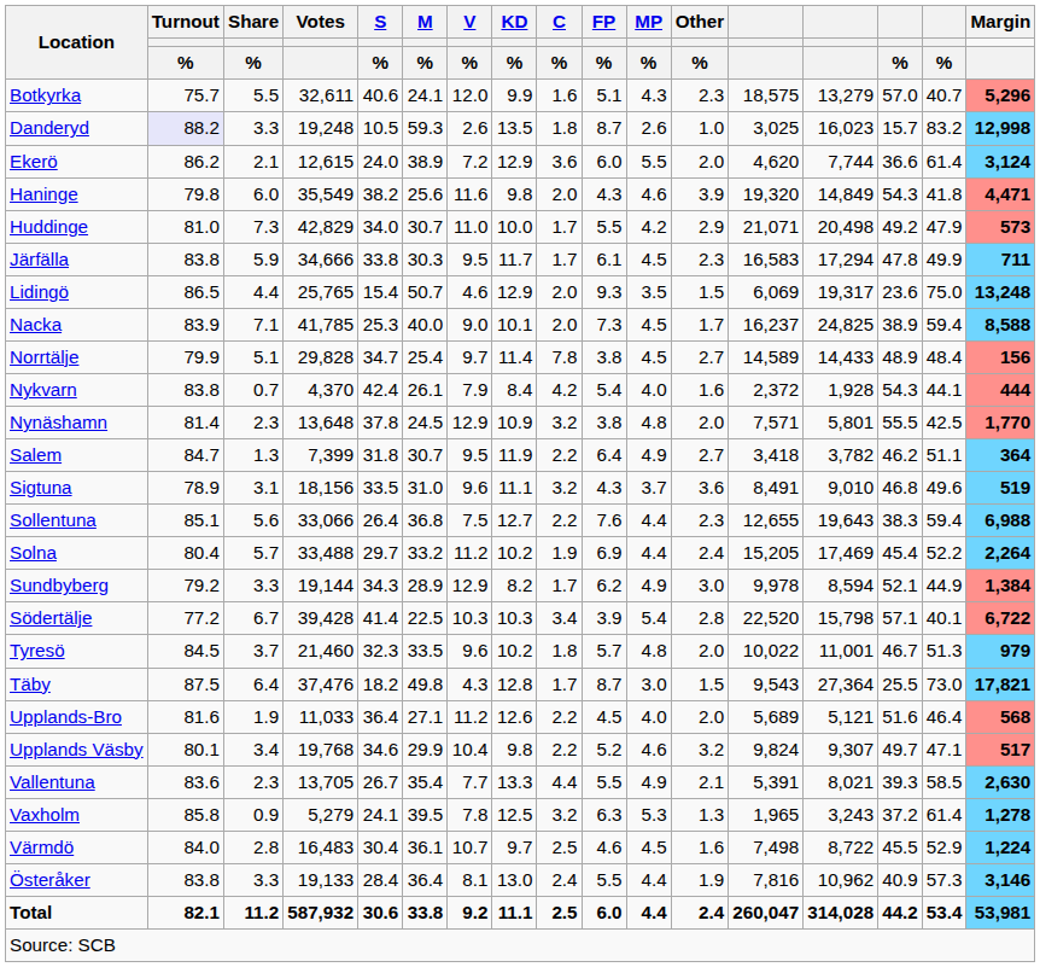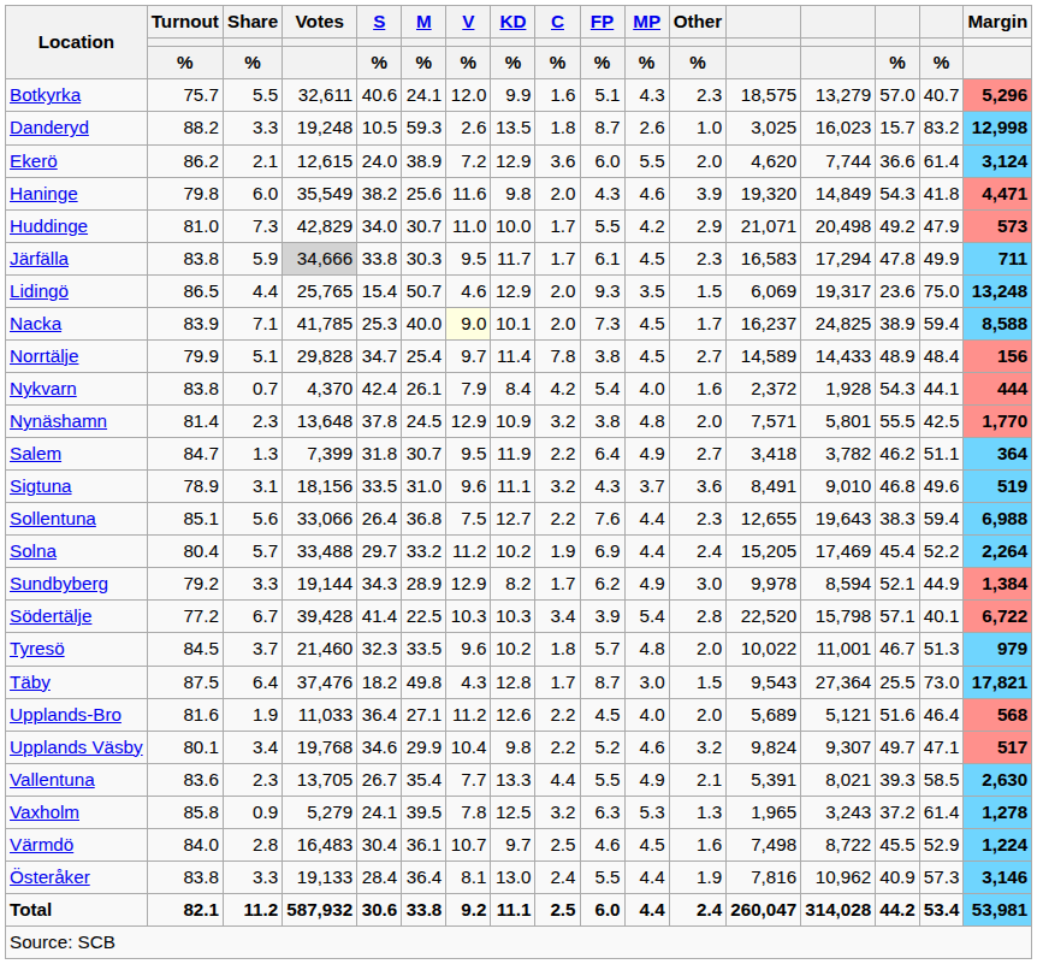Danderyd | Turnout / %: lavender background -> no background
Järfälla | Votes: no background -> lightgrey background
Nacka | V / %: no background -> lightyellow background
